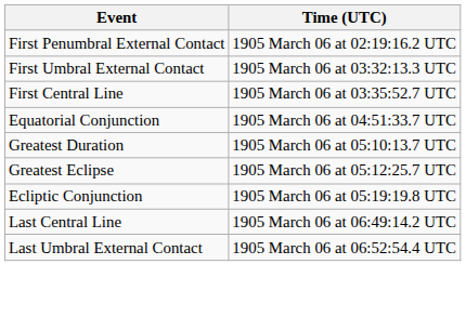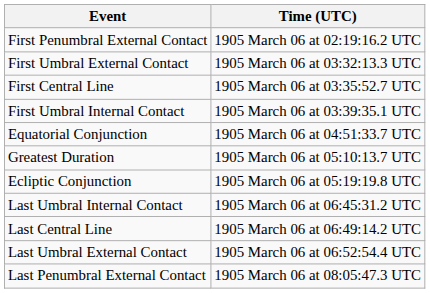+ row: First Umbral Internal Contact | 1905 March 06 at 03:39:35.1 UTC
- row: Greatest Eclipse | 1905 March 06 at 05:12:25.7 UTC
+ row: Last Umbral Internal Contact | 1905 March 06 at 06:45:31.2 UTC
+ row: Last Penumbral External Contact | 1905 March 06 at 08:05:47.3 UTC
